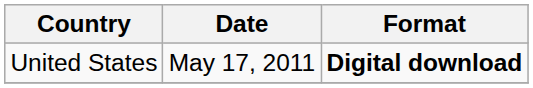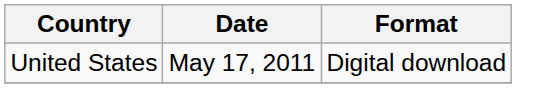United States | Format: bold -> normal
